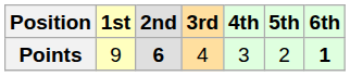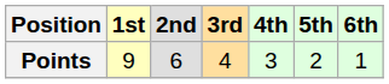Points | column 3: bold -> normal
Points | column 7: bold -> normal
